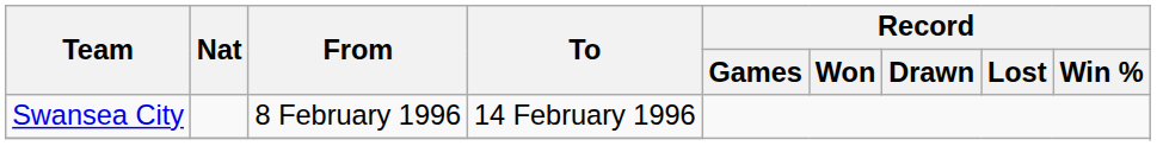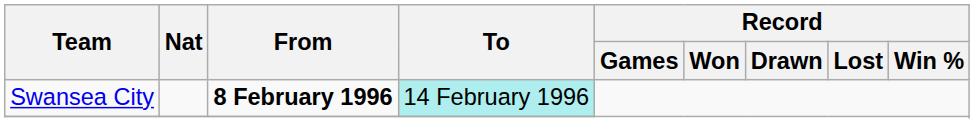Swansea City | From: normal -> bold
Swansea City | To: no background -> paleturquoise background
